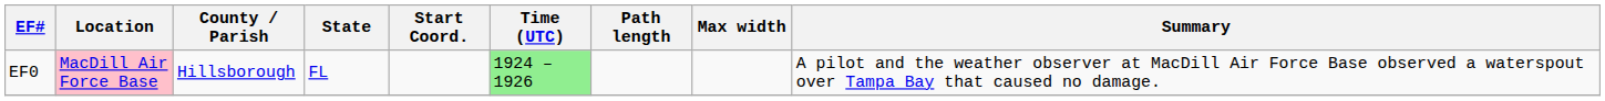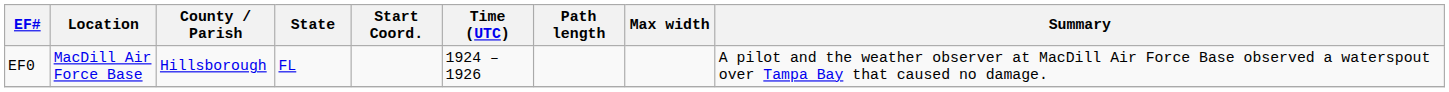EF0 | Location: pink background -> no background
EF0 | Time (UTC): lightgreen background -> no background
